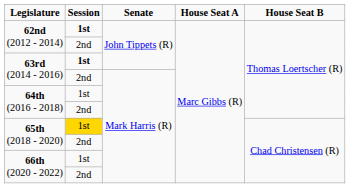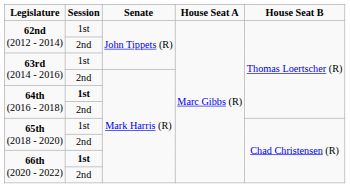62nd (2012 - 2014) / 1st | Session: bold -> normal
63rd (2014 - 2016) / 1st | Session: bold -> normal
64th (2016 - 2018) / 1st | Session: normal -> bold
65th (2018 - 2020) / 1st | Session: gold background -> no background
66th (2020 - 2022) / 1st | Session: normal -> bold
